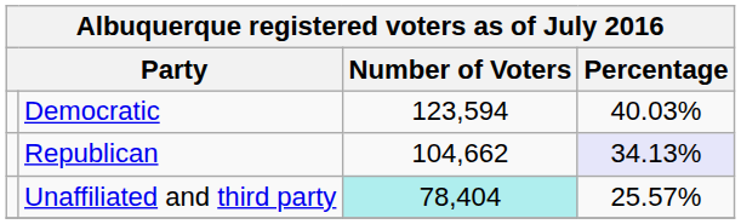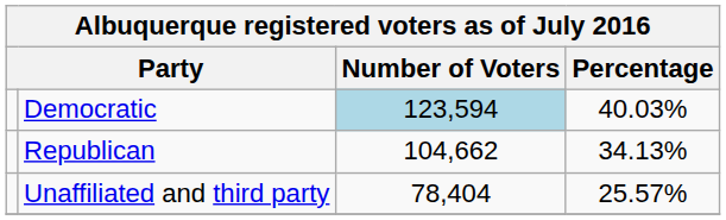Democratic | Number of Voters: no background -> lightblue background
Republican | Percentage: lavender background -> no background
Unaffiliated and third party | Number of Voters: paleturquoise background -> no background
